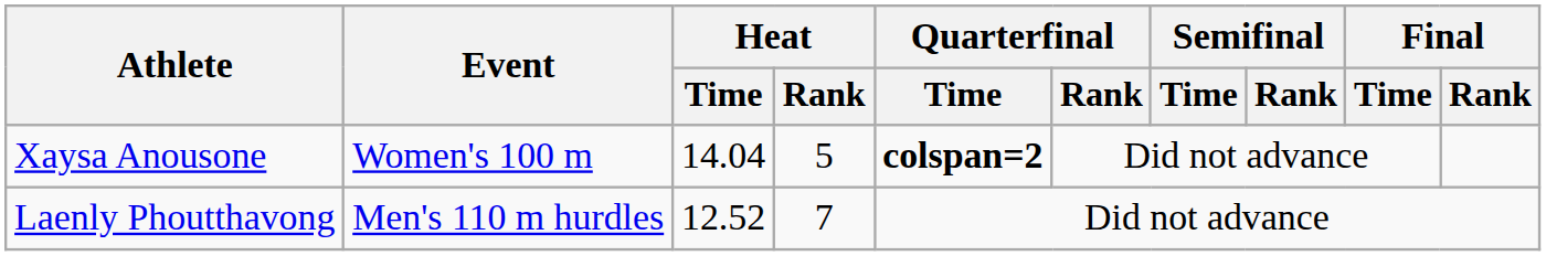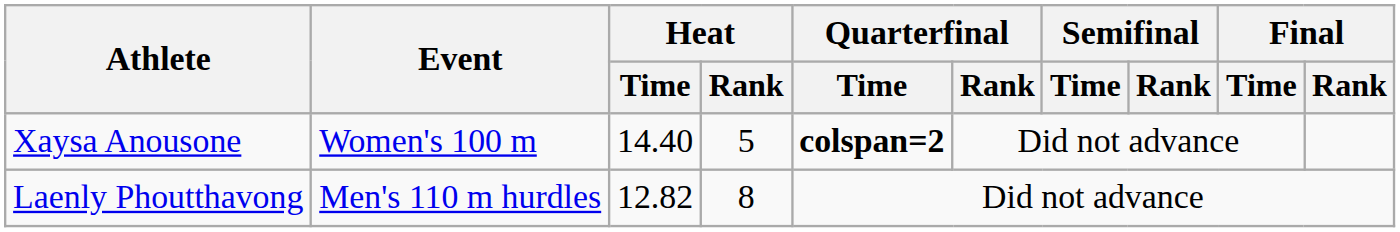Xaysa Anousone | Heat / Time: 14.04 -> 14.40
Laenly Phoutthavong | Heat / Time: 12.52 -> 12.82
Laenly Phoutthavong | Heat / Rank: 7 -> 8
